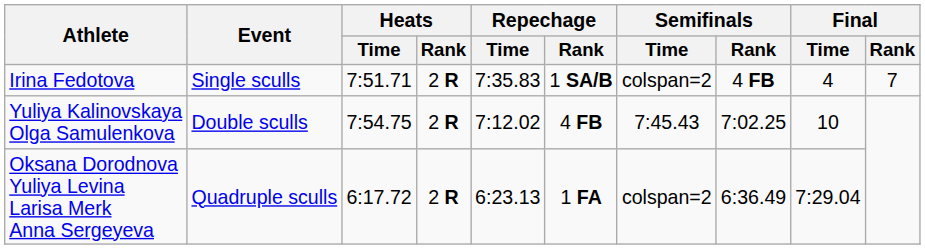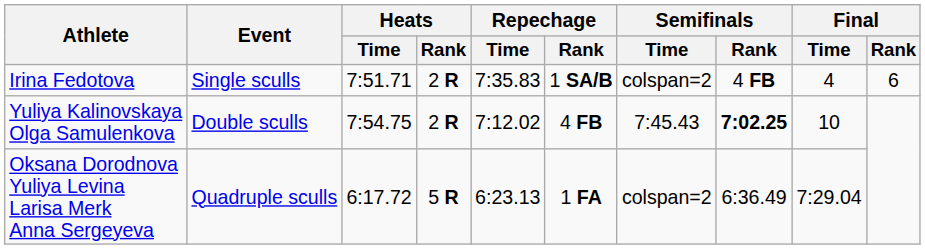Irina Fedotova | Final / Rank: 7 -> 6
Yuliya Kalinovskaya Olga Samulenkova | Semifinals / Rank: normal -> bold
Oksana Dorodnova Yuliya Levina Larisa Merk Anna Sergeyeva | Heats / Rank: 2 R -> 5 R
